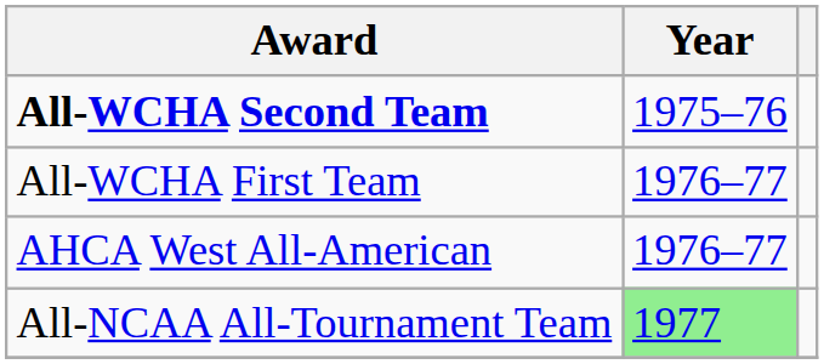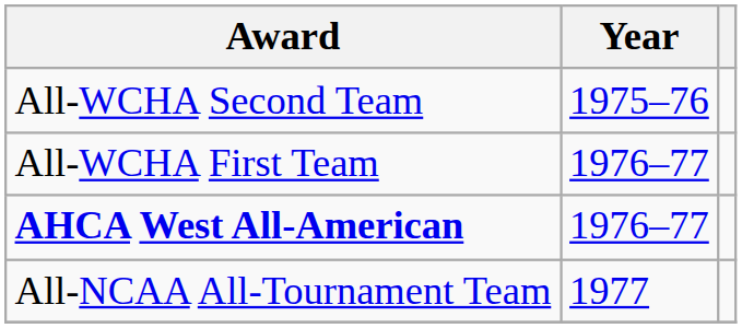row 2 | Award: bold -> normal
row 4 | Award: normal -> bold
row 5 | Year: lightgreen background -> no background
